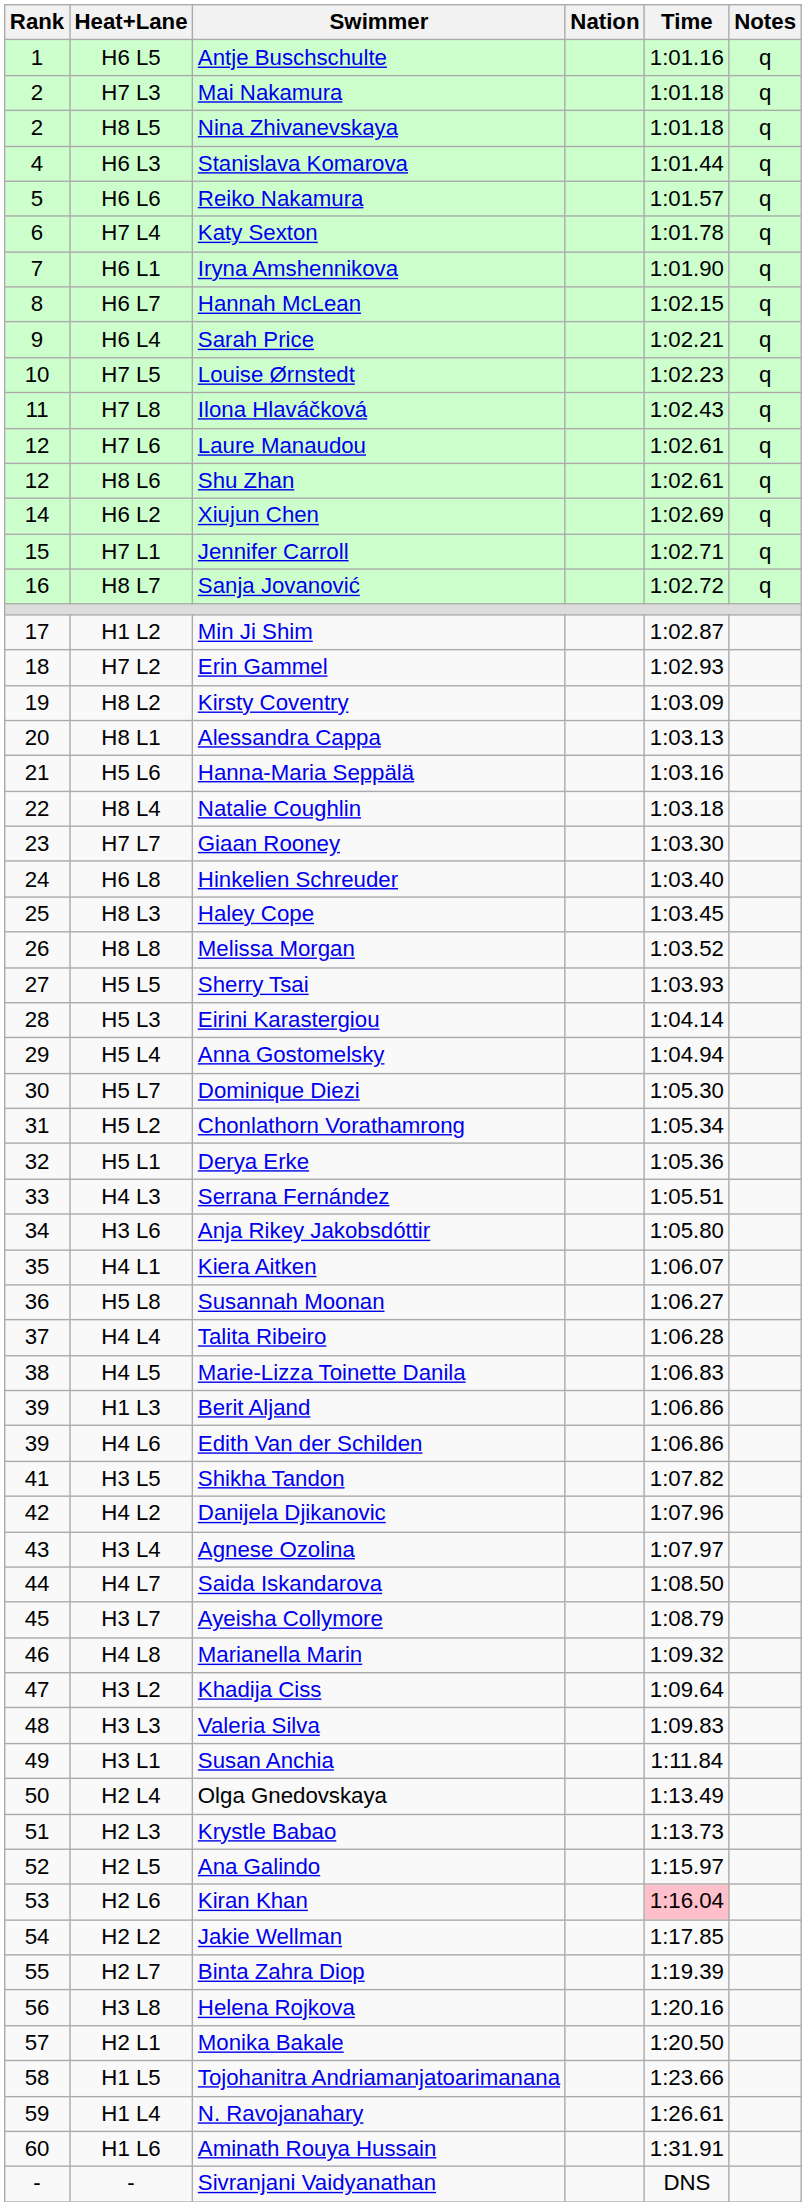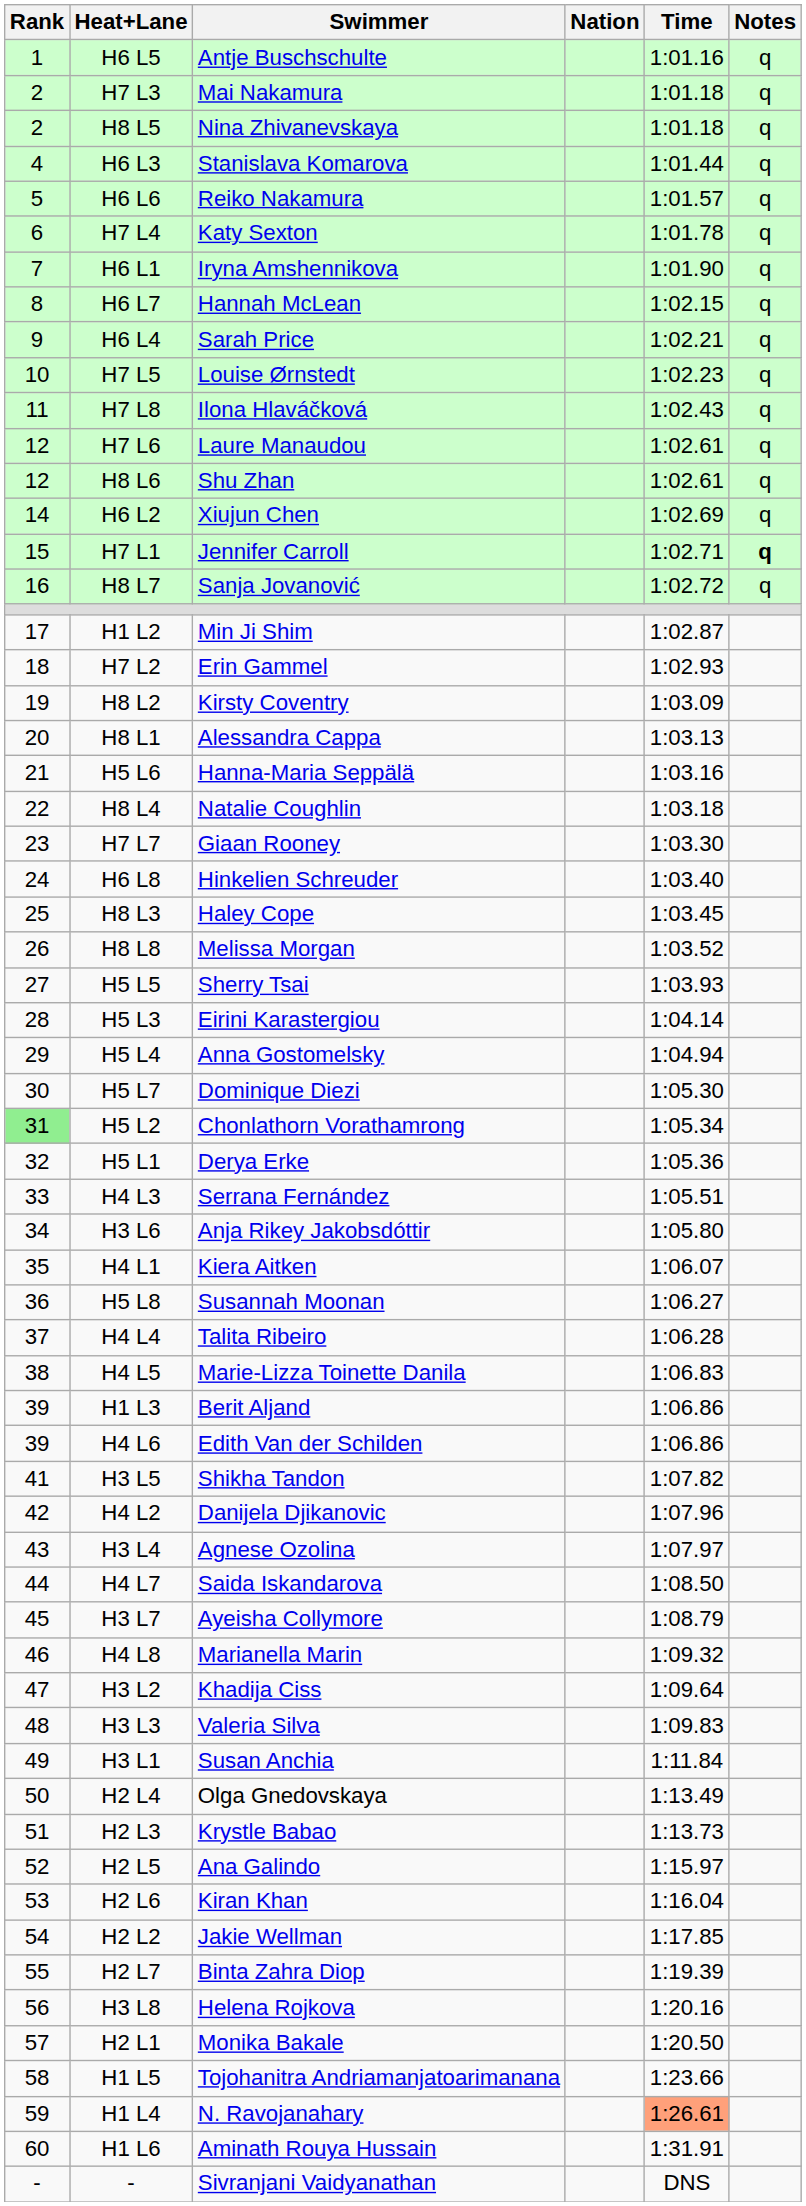H7 L1 | Notes: normal -> bold
H5 L2 | Rank: no background -> lightgreen background
H2 L6 | Time: pink background -> no background
H1 L4 | Time: no background -> lightsalmon background
